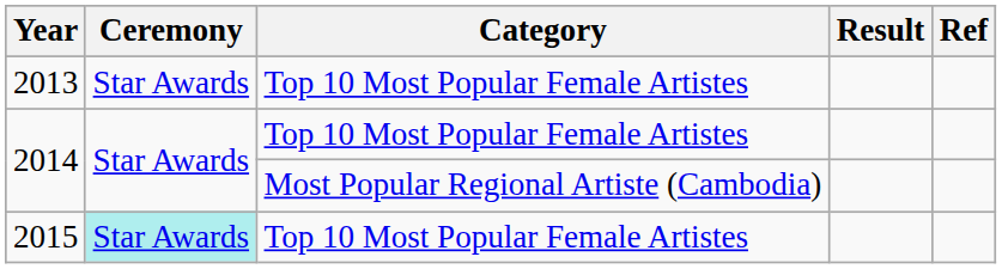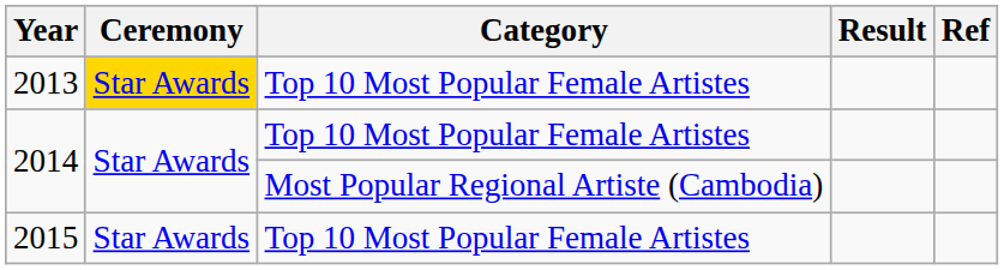2013 | Ceremony: no background -> gold background
2015 | Ceremony: paleturquoise background -> no background
